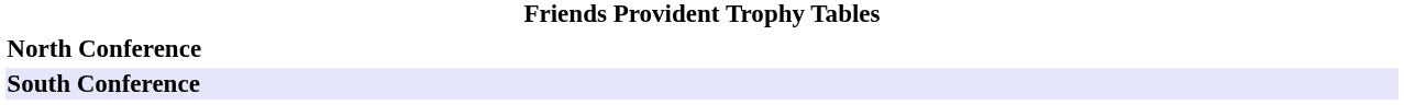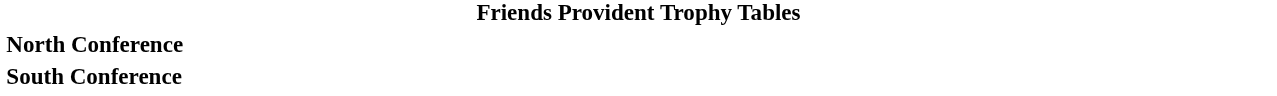row 3 | column 1: lavender background -> no background
